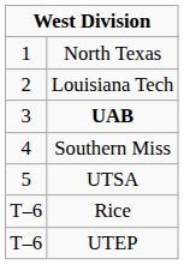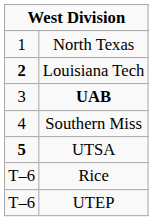Louisiana Tech | column 1: normal -> bold
UTSA | column 1: normal -> bold
